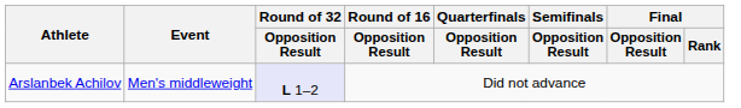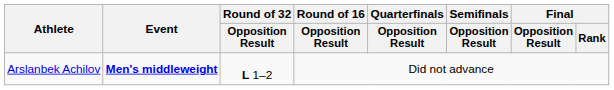Arslanbek Achilov | Event: normal -> bold
Arslanbek Achilov | Round of 32 / Opposition Result: lavender background -> no background
